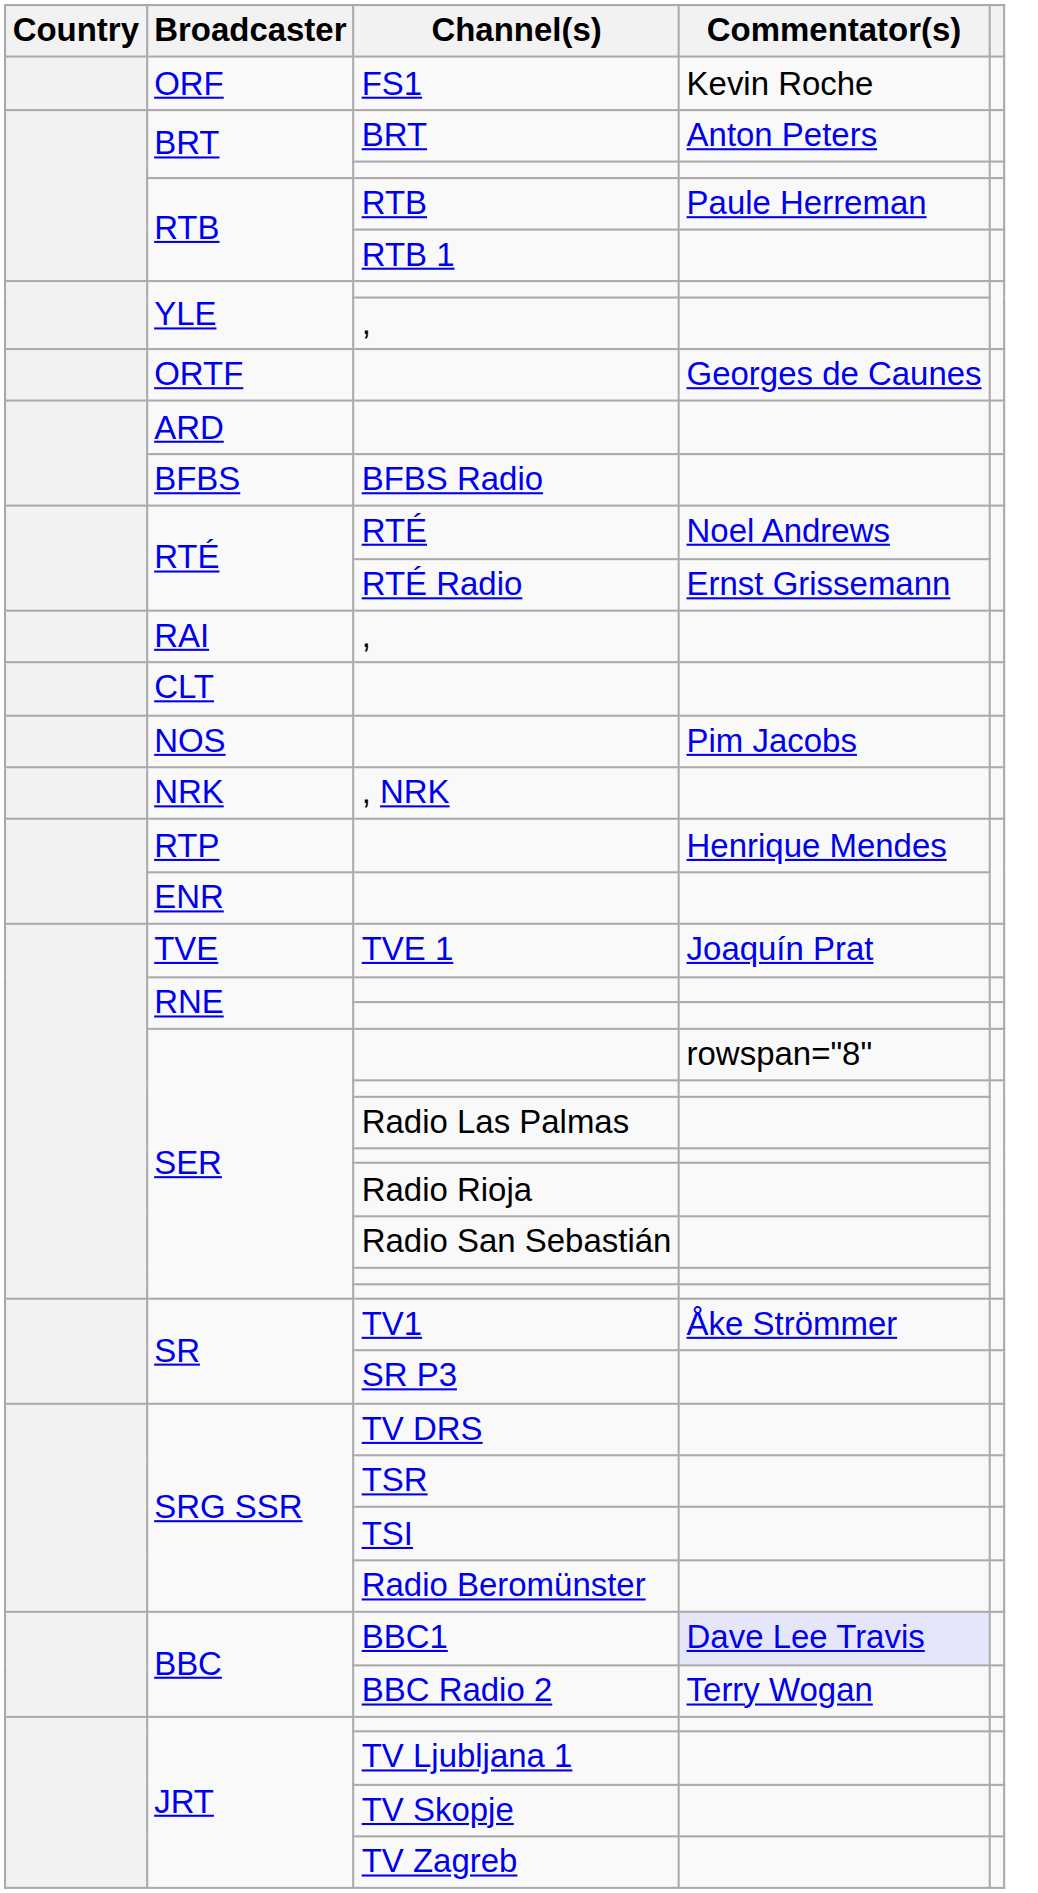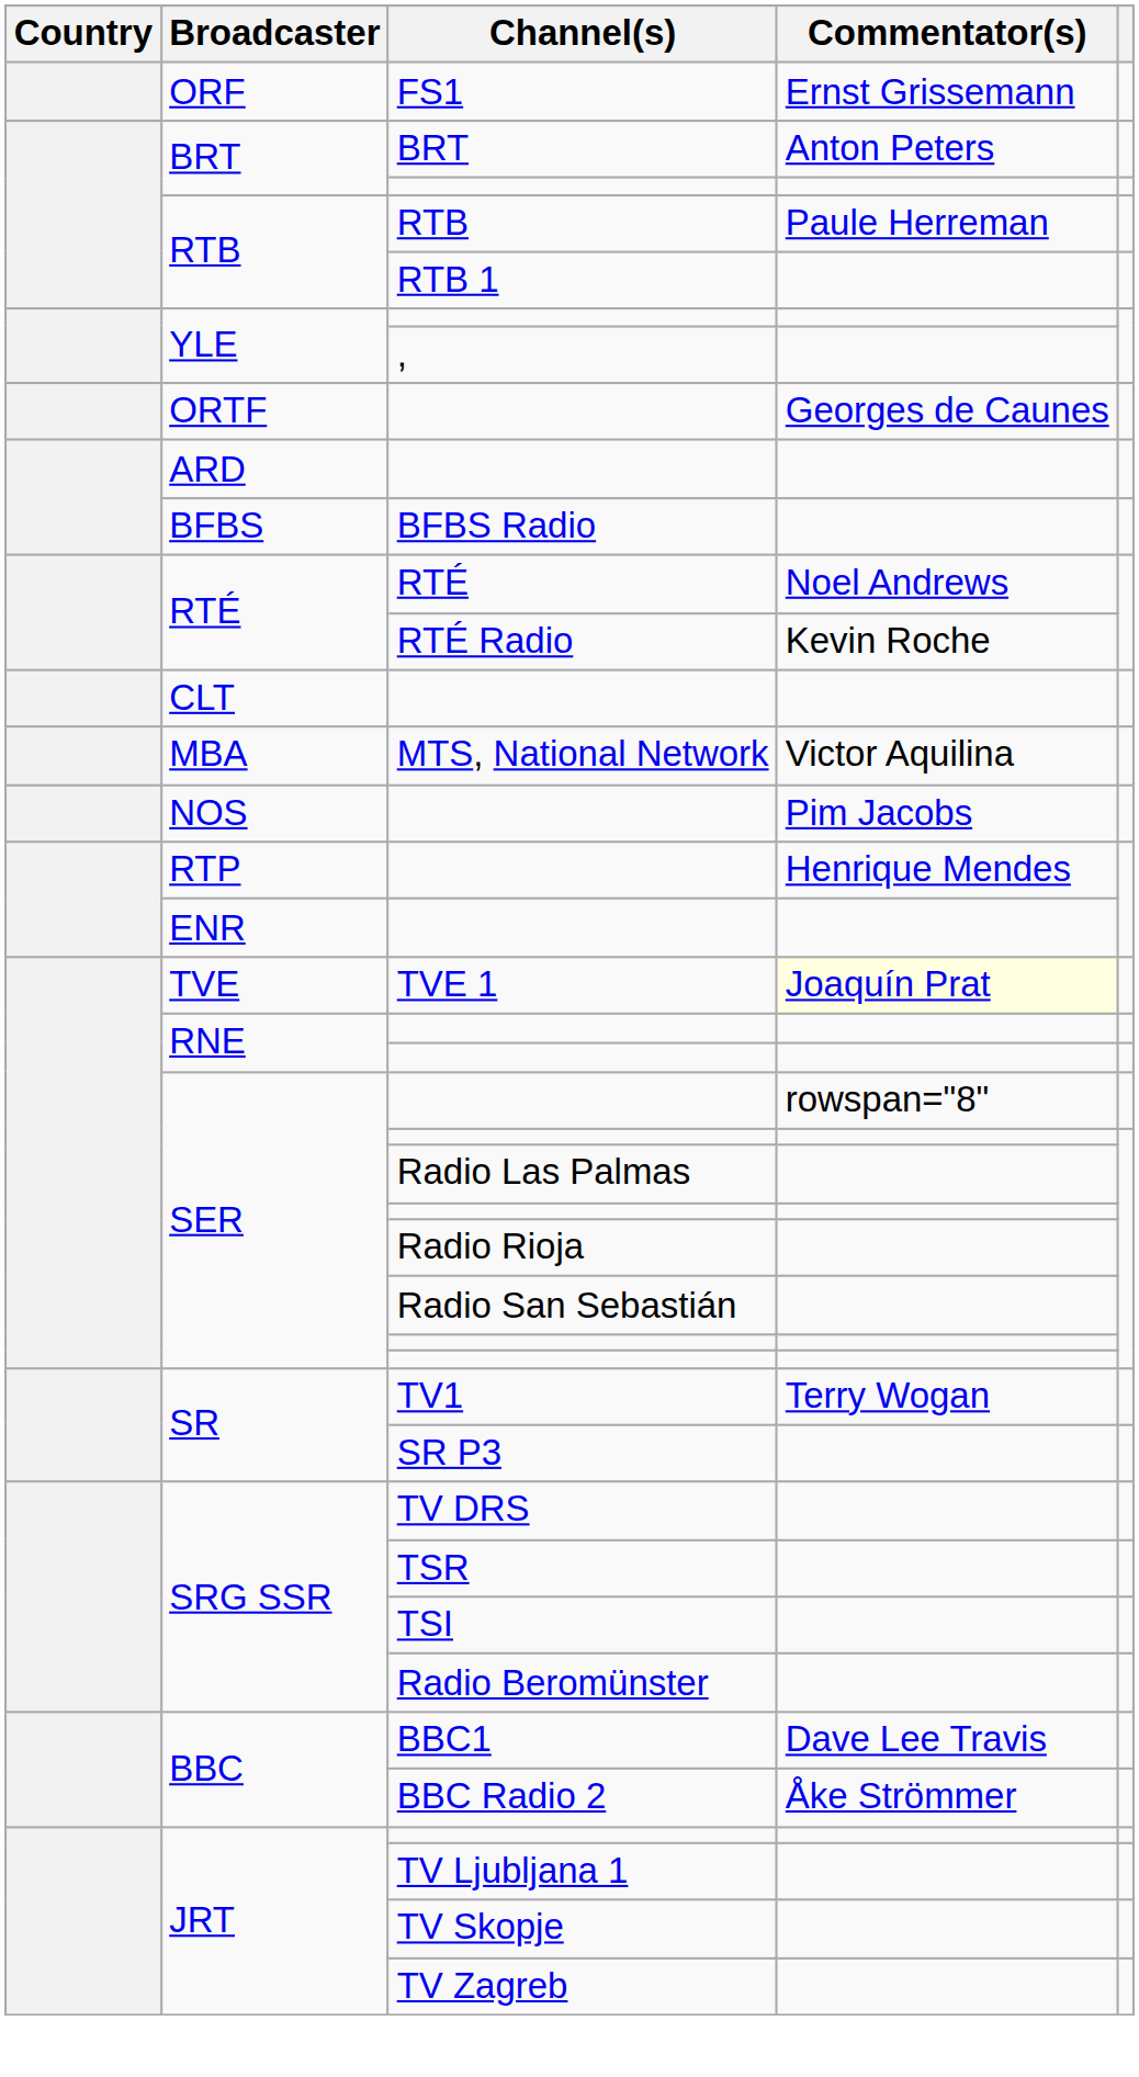FS1 | Commentator(s): Kevin Roche -> Ernst Grissemann
RTÉ Radio | Commentator(s): Ernst Grissemann -> Kevin Roche
- row: RAI | ,
+ row: MBA | MTS, National Network | Victor Aquilina
- row: NRK | , NRK
TVE 1 | Commentator(s): no background -> lightyellow background
TV1 | Commentator(s): Åke Strömmer -> Terry Wogan
BBC1 | Commentator(s): lavender background -> no background
BBC Radio 2 | Commentator(s): Terry Wogan -> Åke Strömmer
